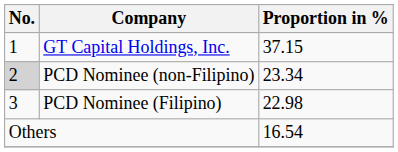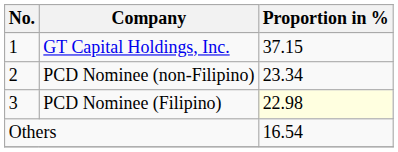PCD Nominee (non-Filipino) | No.: lightgrey background -> no background
PCD Nominee (Filipino) | Proportion in %: no background -> lightyellow background
